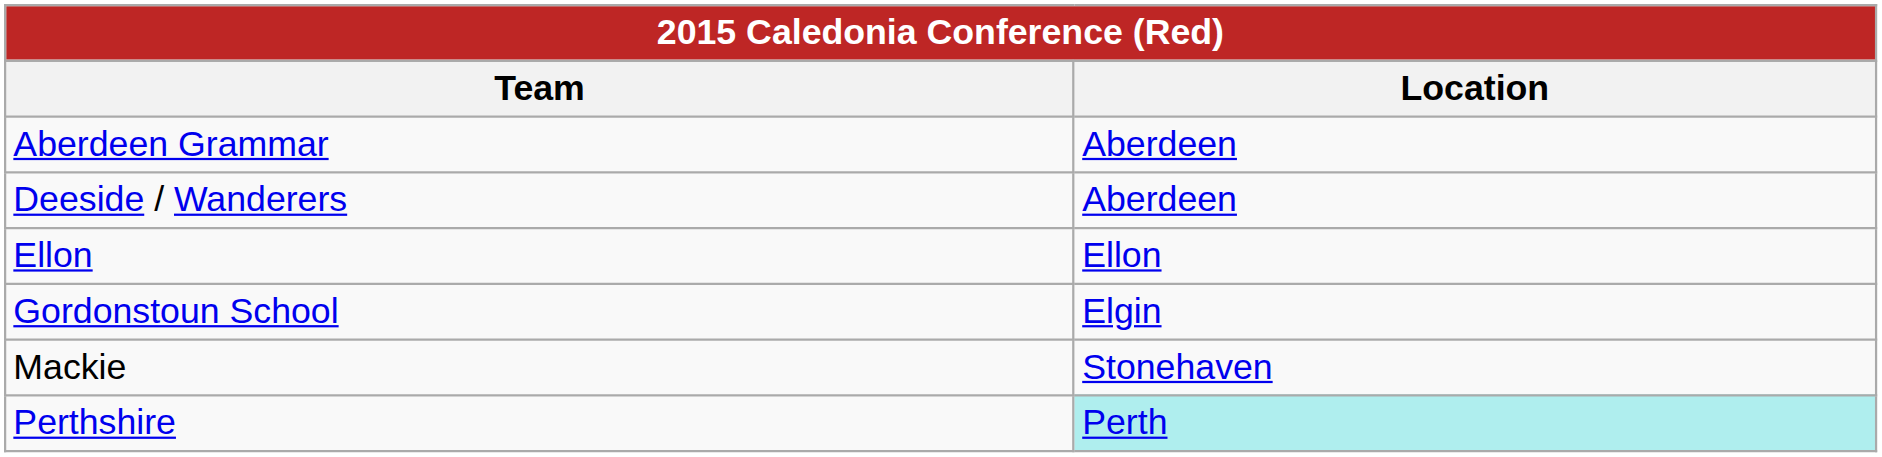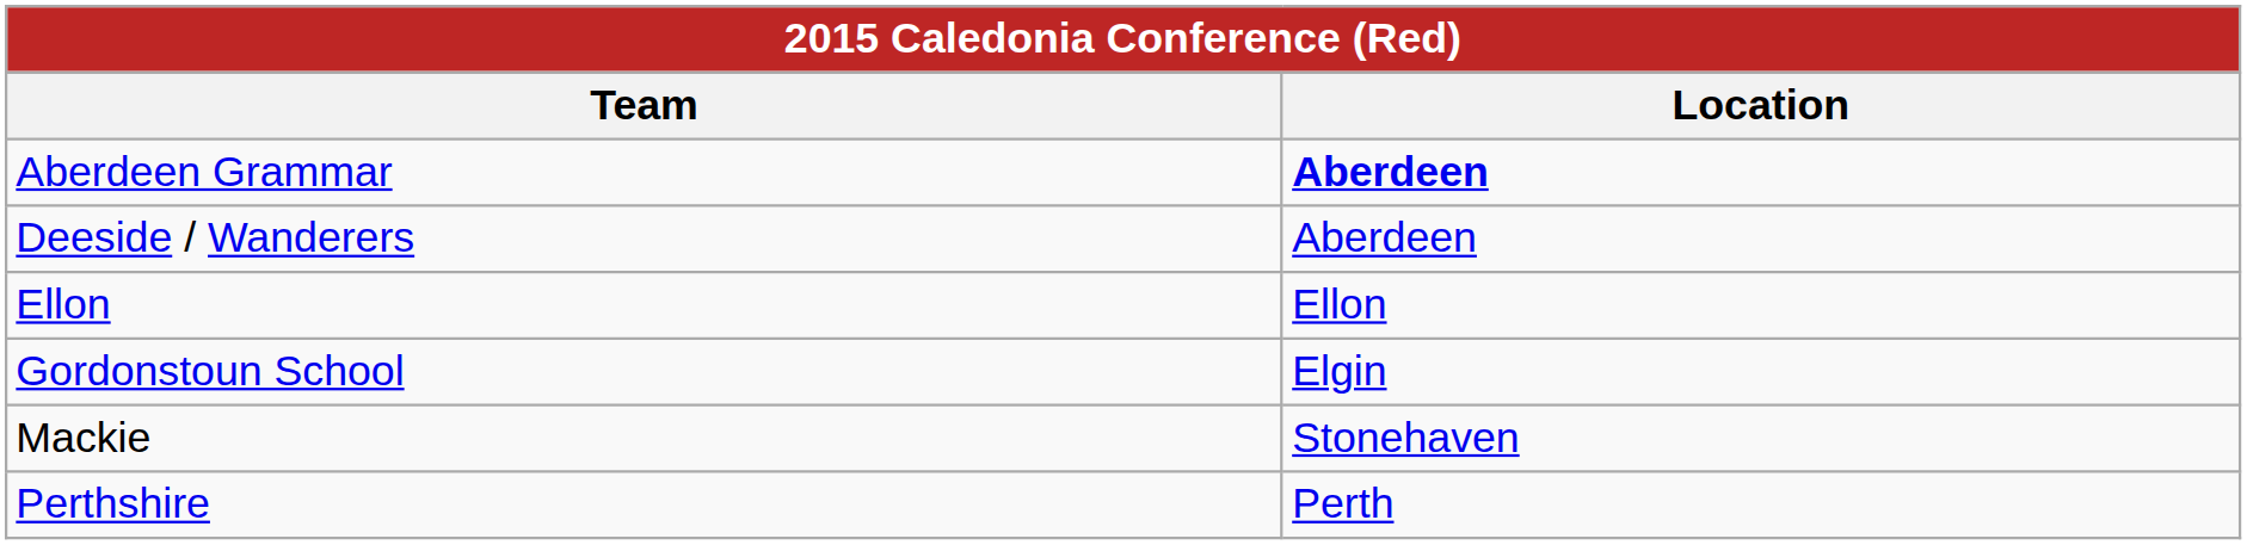Aberdeen Grammar | Location: normal -> bold
Perthshire | Location: paleturquoise background -> no background
